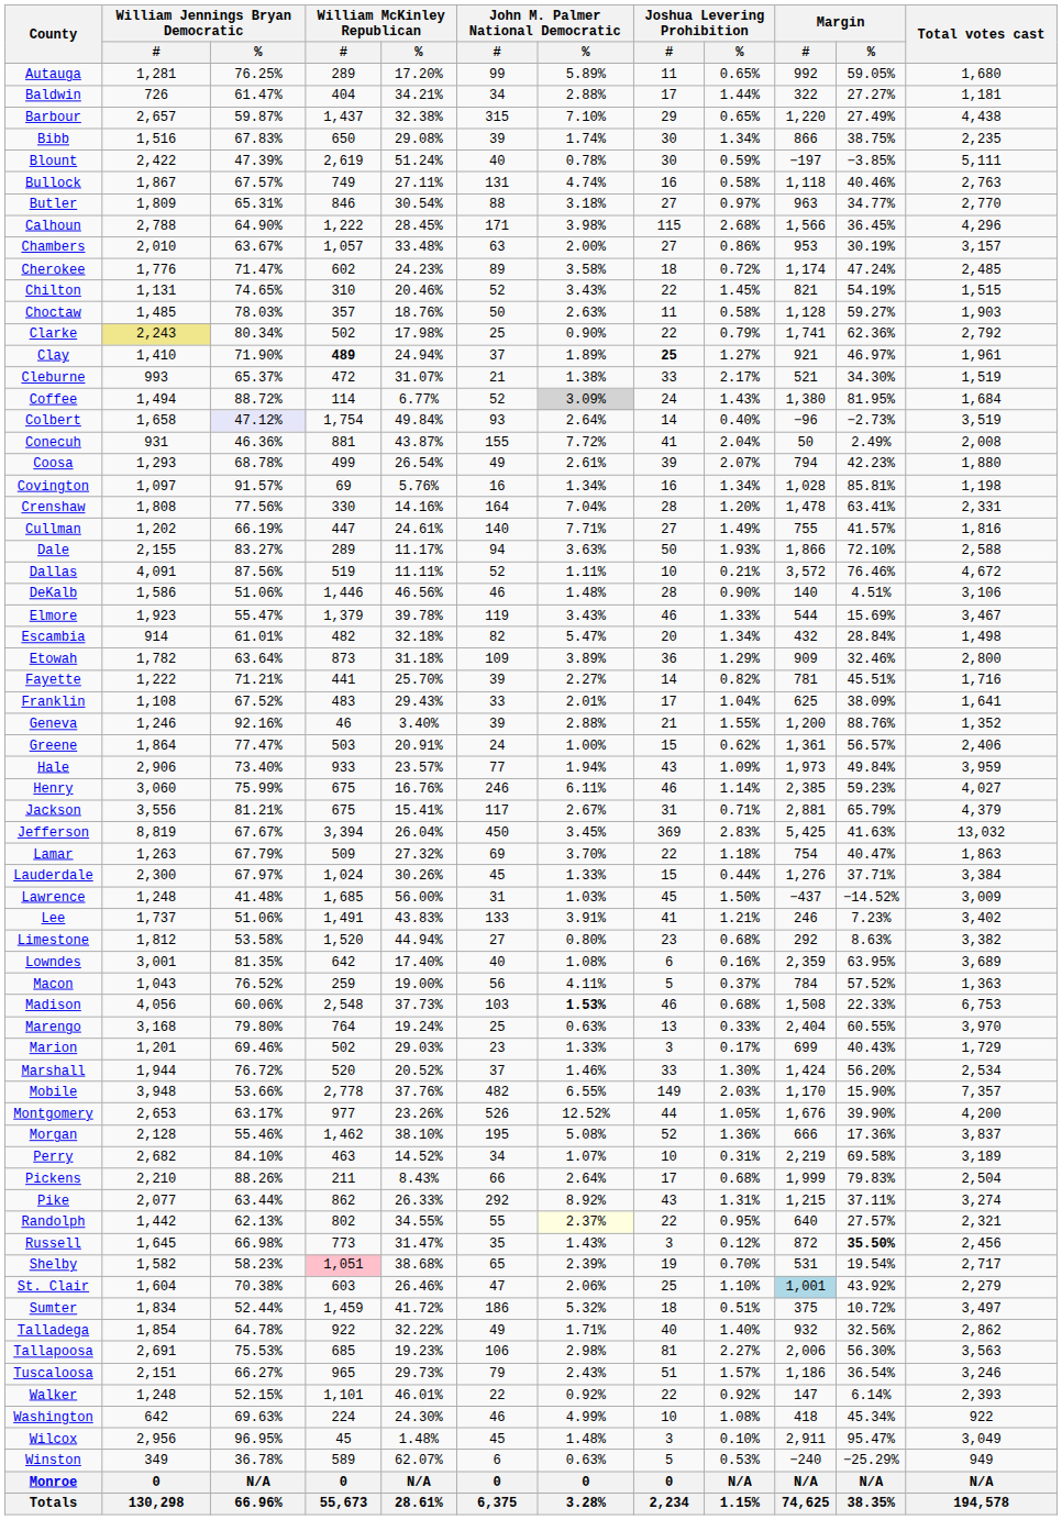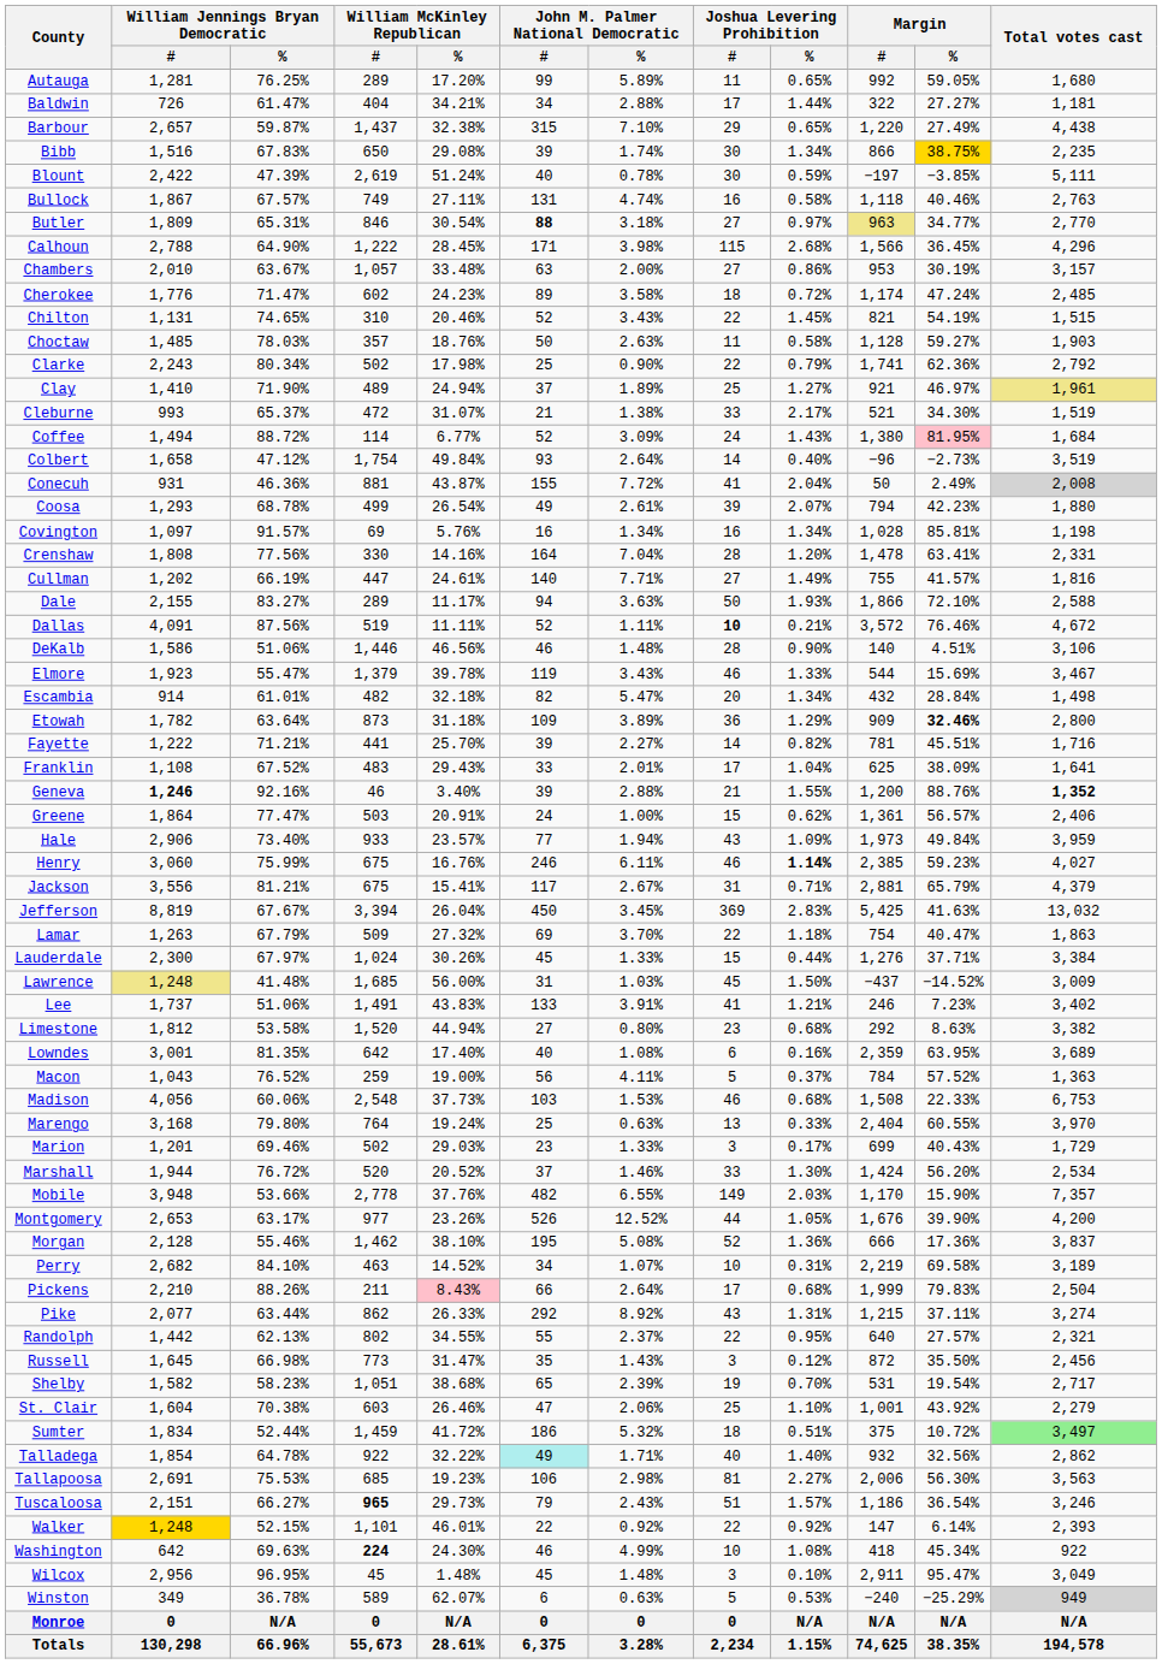Bibb | Margin / %: no background -> gold background
Butler | John M. Palmer National Democratic / #: normal -> bold
Butler | Margin / #: no background -> khaki background
Clarke | William Jennings Bryan Democratic / #: khaki background -> no background
Clay | William McKinley Republican / #: bold -> normal
Clay | Joshua Levering Prohibition / #: bold -> normal
Clay | Total votes cast: no background -> khaki background
Coffee | John M. Palmer National Democratic / %: lightgrey background -> no background
Coffee | Margin / %: no background -> pink background
Colbert | William Jennings Bryan Democratic / %: lavender background -> no background
Conecuh | Total votes cast: no background -> lightgrey background
Dallas | Joshua Levering Prohibition / #: normal -> bold
Etowah | Margin / %: normal -> bold
Geneva | William Jennings Bryan Democratic / #: normal -> bold
Geneva | Total votes cast: normal -> bold
Henry | Joshua Levering Prohibition / %: normal -> bold
Lawrence | William Jennings Bryan Democratic / #: no background -> khaki background
Madison | John M. Palmer National Democratic / %: bold -> normal
Pickens | William McKinley Republican / %: no background -> pink background
Randolph | John M. Palmer National Democratic / %: lightyellow background -> no background
Russell | Margin / %: bold -> normal
Shelby | William McKinley Republican / #: pink background -> no background
St. Clair | Margin / #: lightblue background -> no background
Sumter | Total votes cast: no background -> lightgreen background
Talladega | John M. Palmer National Democratic / #: no background -> paleturquoise background
Tuscaloosa | William McKinley Republican / #: normal -> bold
Walker | William Jennings Bryan Democratic / #: no background -> gold background
Washington | William McKinley Republican / #: normal -> bold
Winston | Total votes cast: no background -> lightgrey background
